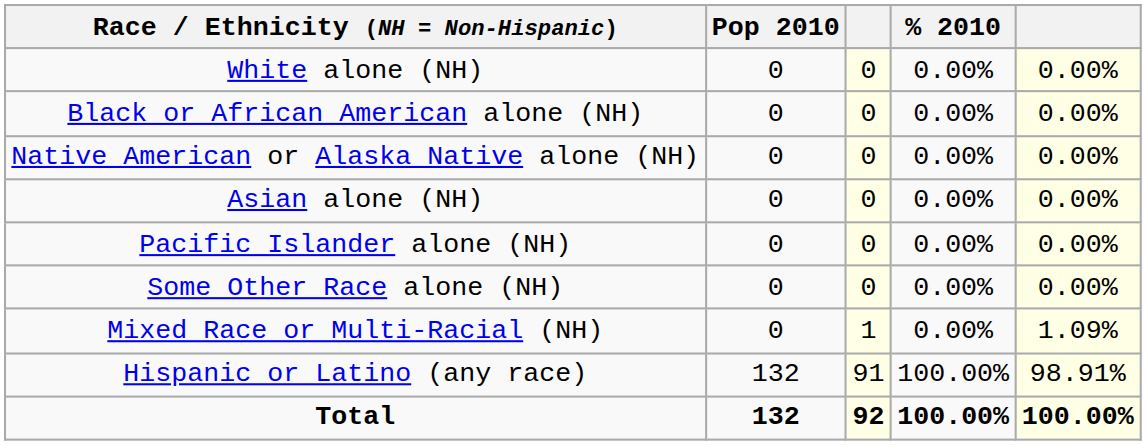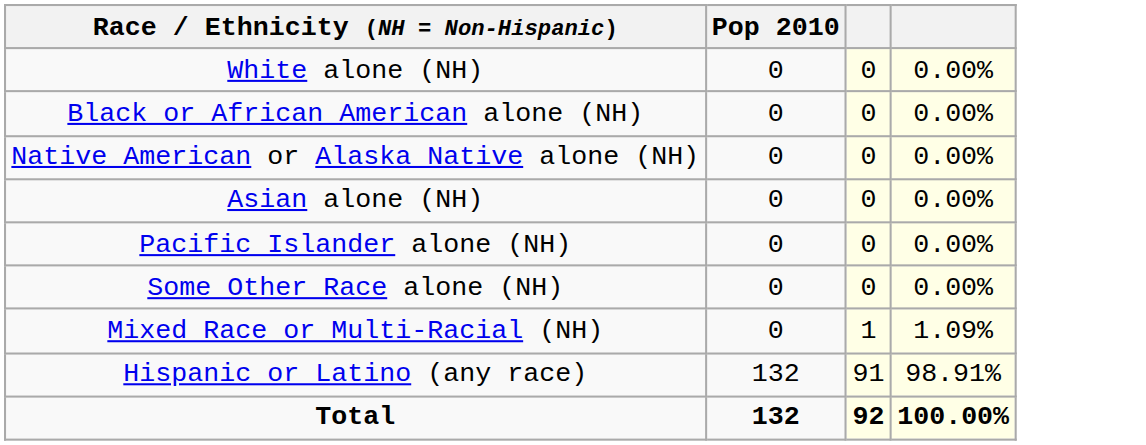- column: % 2010 | 0.00% | 0.00% | 0.00% | 0.00% | 0.00% | 0.00% | 0.00% | 100.00% | 100.00%
